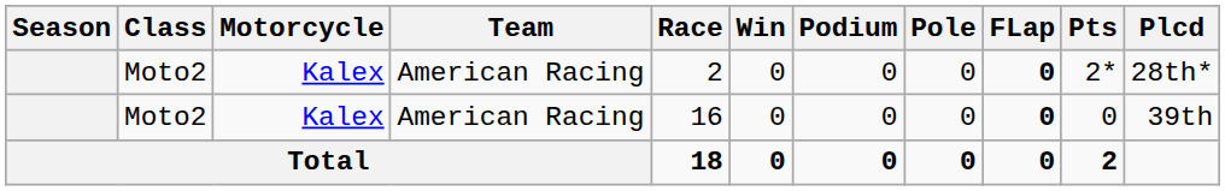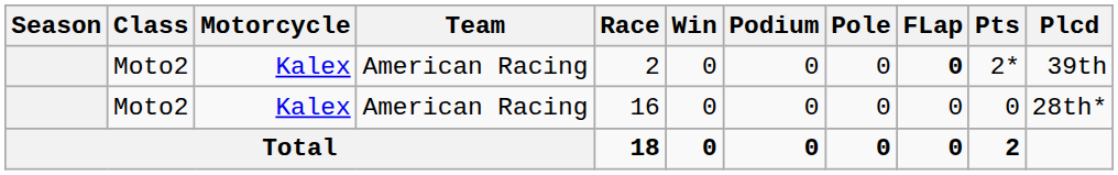row 2 | Plcd: 28th* -> 39th
row 3 | FLap: bold -> normal
row 3 | Plcd: 39th -> 28th*
